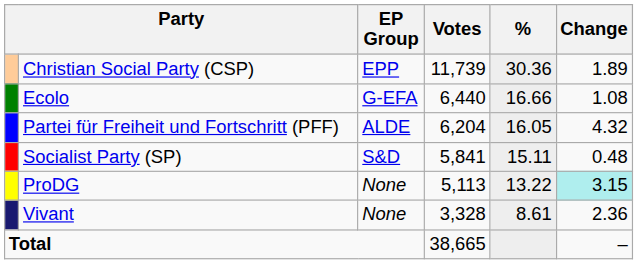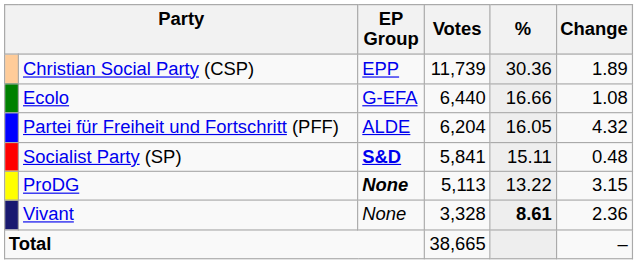Socialist Party (SP) | EP Group: normal -> bold
ProDG | EP Group: normal -> bold
ProDG | Change: paleturquoise background -> no background
Vivant | %: normal -> bold
